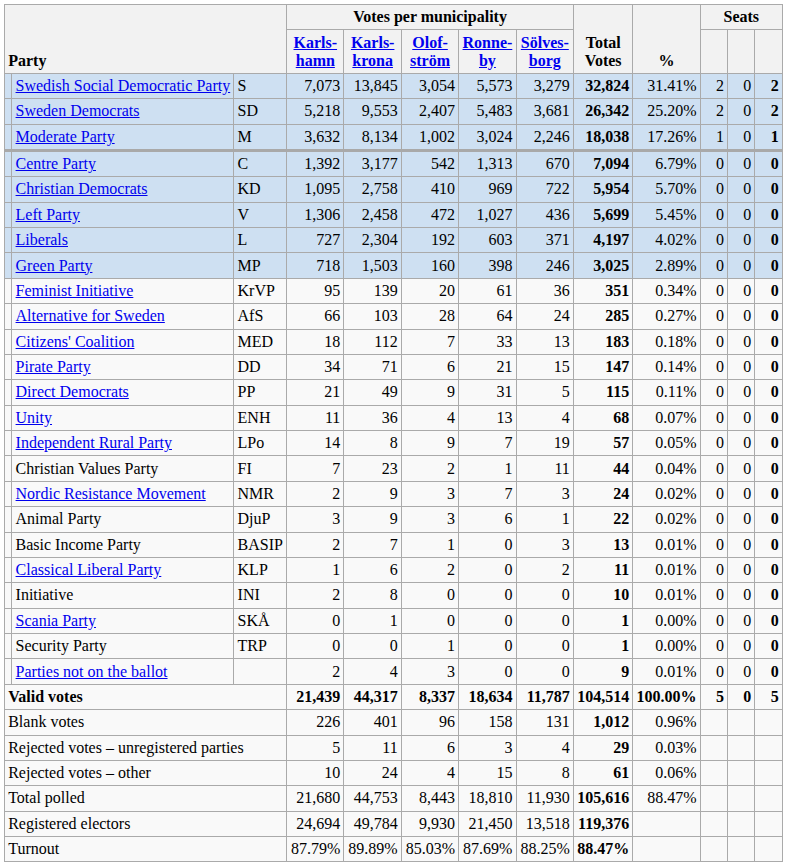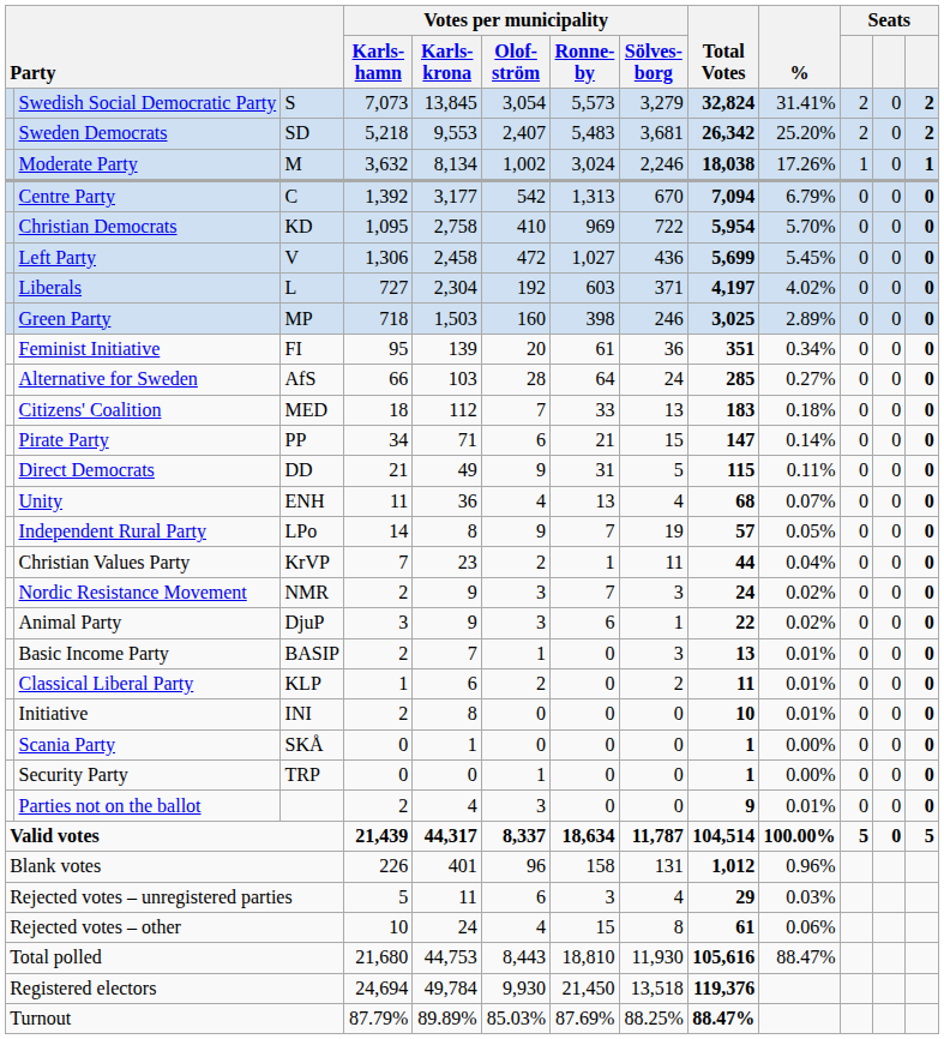Feminist Initiative | column 3: KrVP -> FI
Pirate Party | column 3: DD -> PP
Direct Democrats | column 3: PP -> DD
Christian Values Party | column 3: FI -> KrVP
